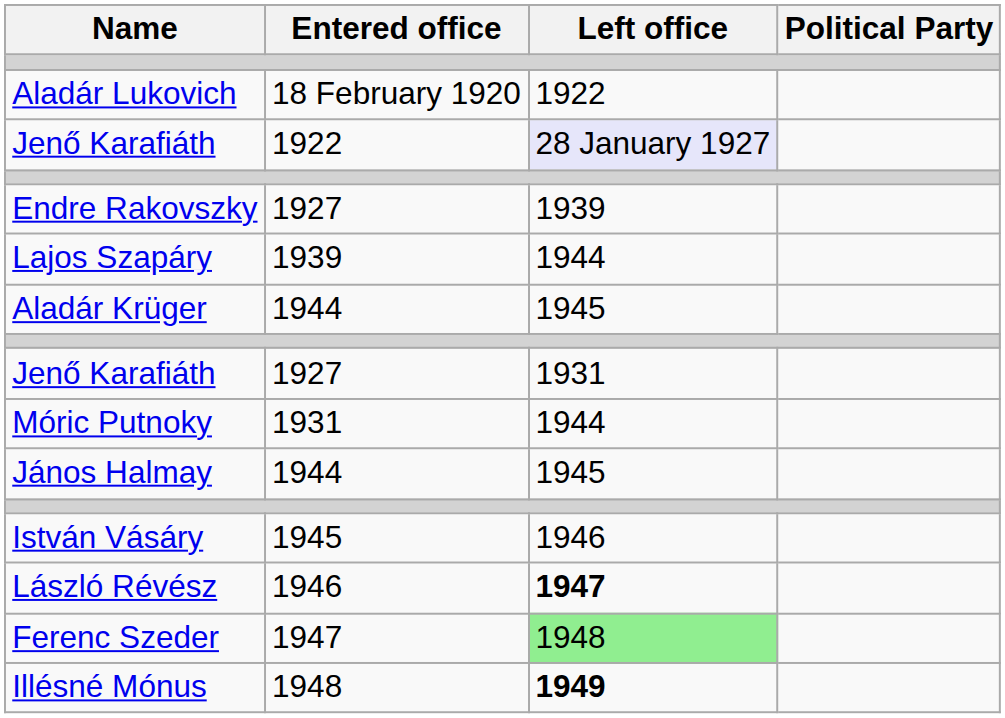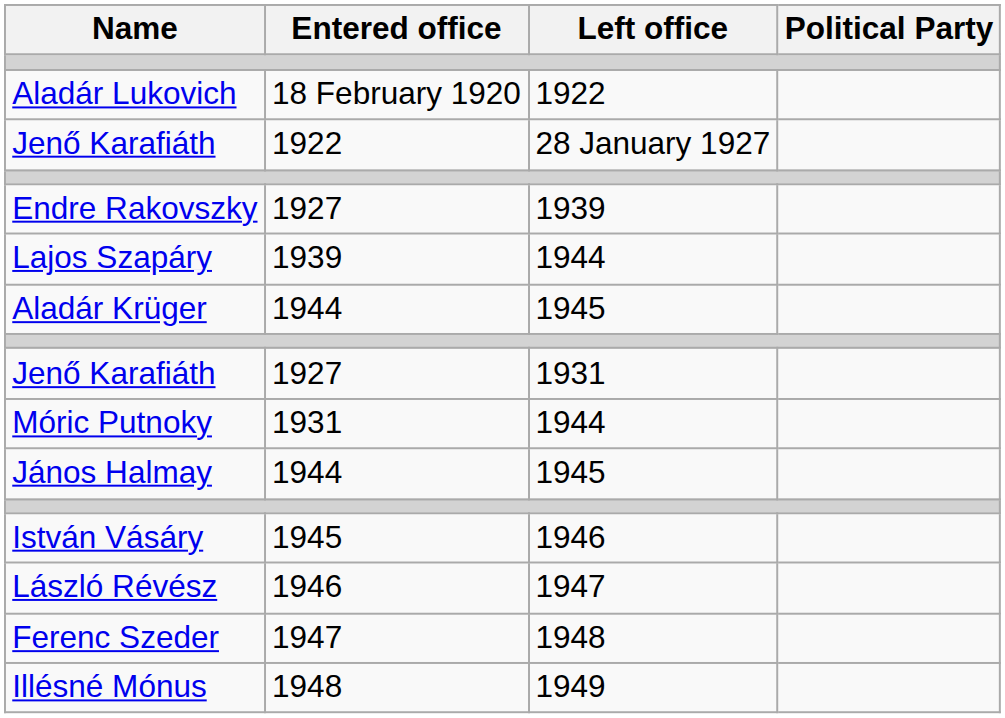Jenő Karafiáth / 1922 | Left office: lavender background -> no background
László Révész | Left office: bold -> normal
Ferenc Szeder | Left office: lightgreen background -> no background
Illésné Mónus | Left office: bold -> normal
